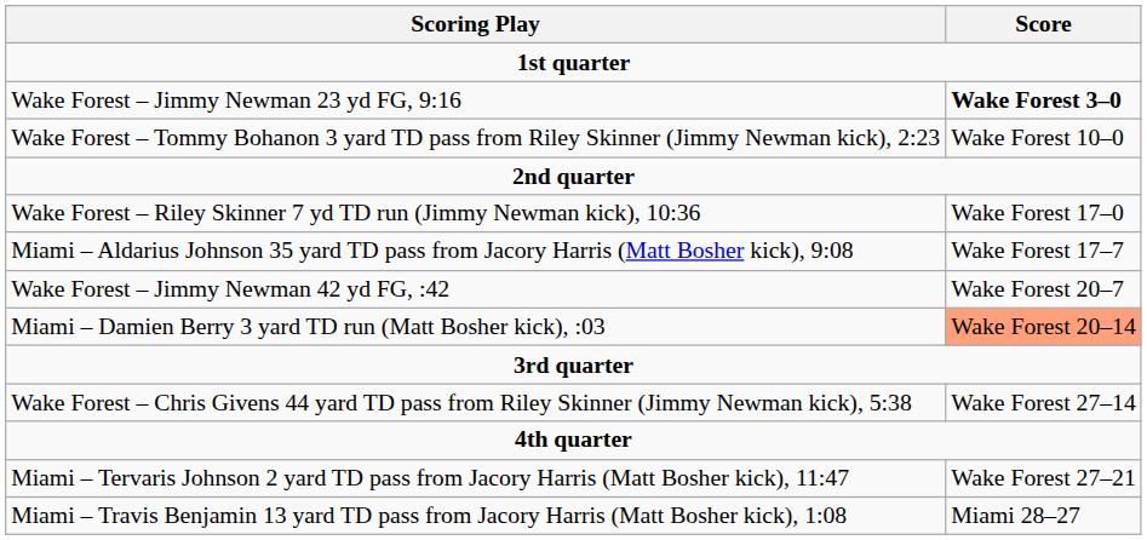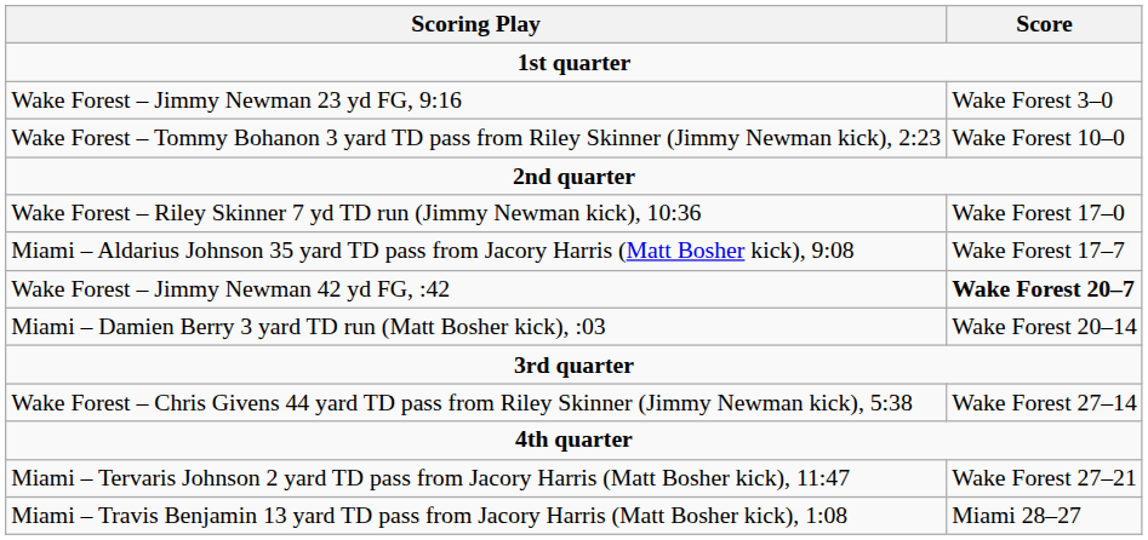Wake Forest – Jimmy Newman 23 yd FG, 9:16 | Score: bold -> normal
Wake Forest – Jimmy Newman 42 yd FG, :42 | Score: normal -> bold
Miami – Damien Berry 3 yard TD run (Matt Bosher kick), :03 | Score: lightsalmon background -> no background
